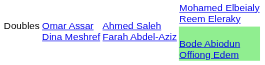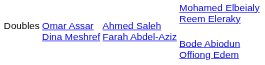row 2 | column 4: lightgreen background -> no background
